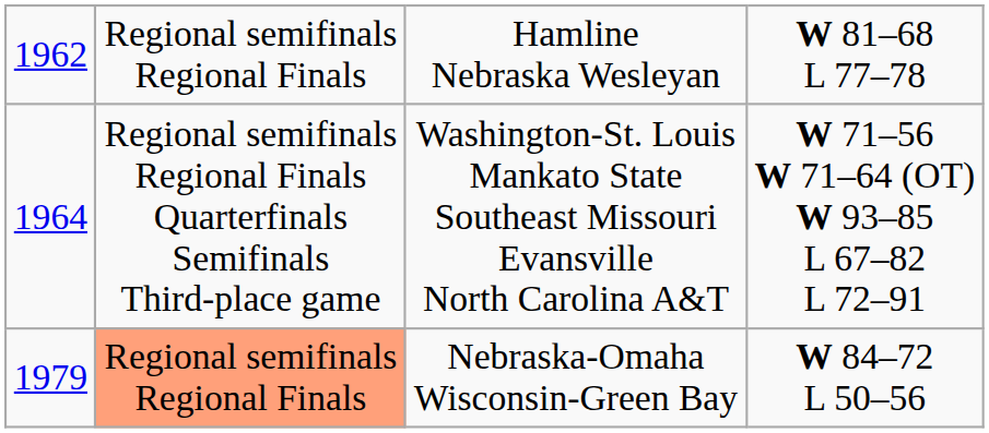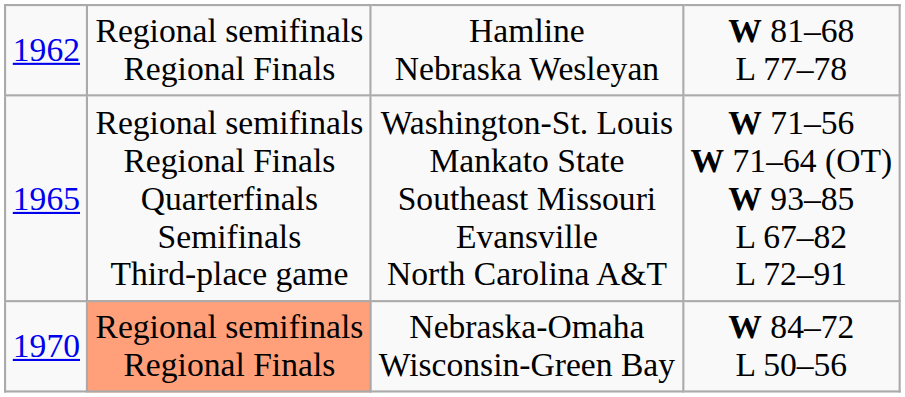row 2 | column 1: 1964 -> 1965
row 3 | column 1: 1979 -> 1970
